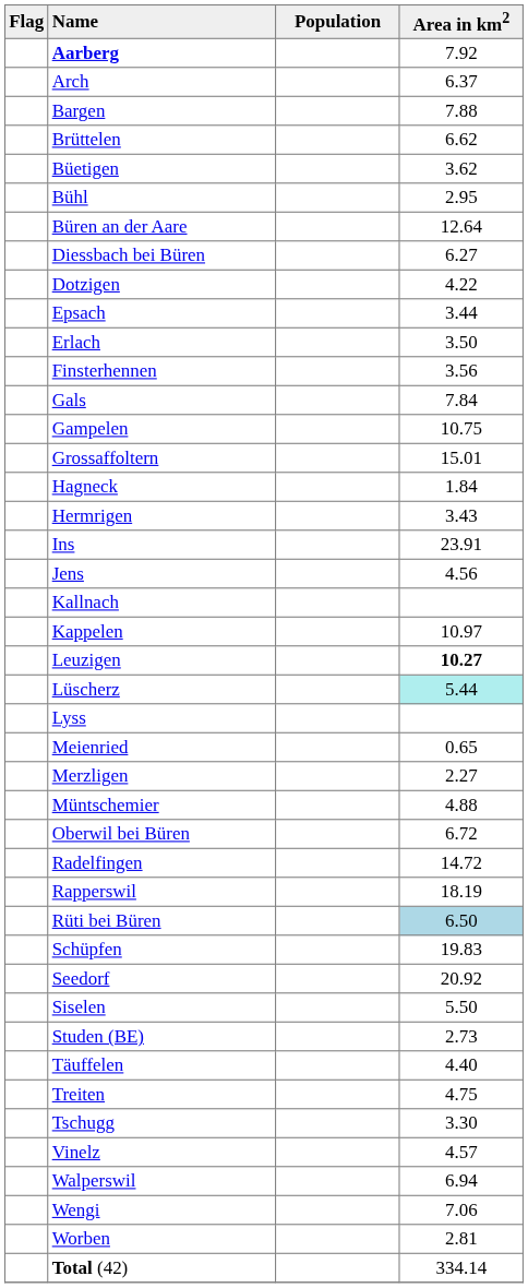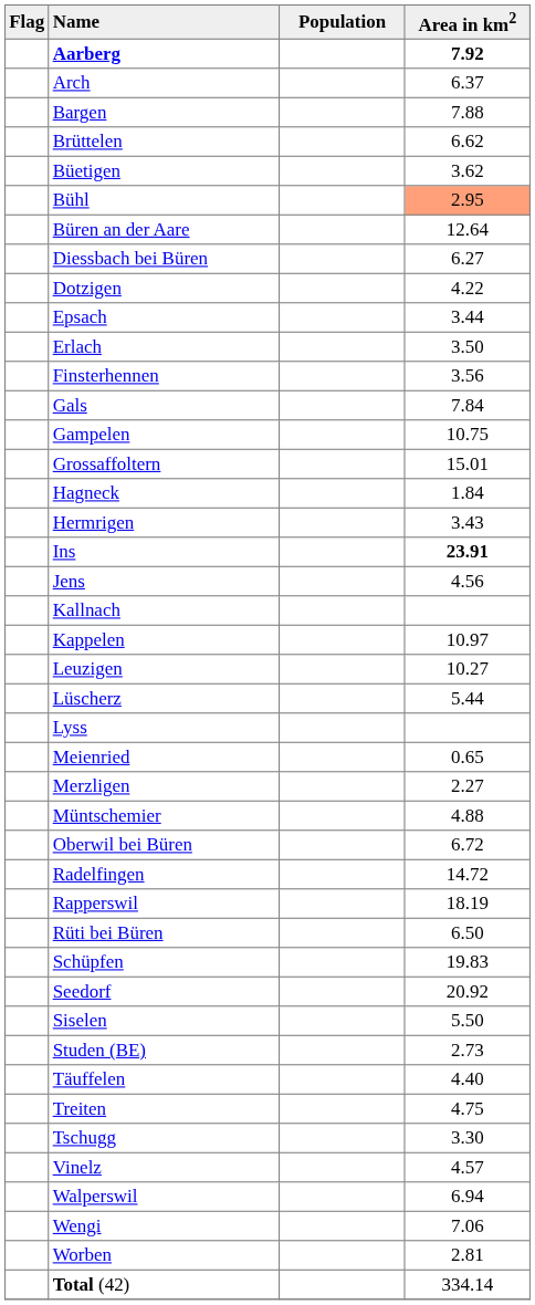Aarberg | Area in km2: normal -> bold
Bühl | Area in km2: no background -> lightsalmon background
Ins | Area in km2: normal -> bold
Leuzigen | Area in km2: bold -> normal
Lüscherz | Area in km2: paleturquoise background -> no background
Rüti bei Büren | Area in km2: lightblue background -> no background
